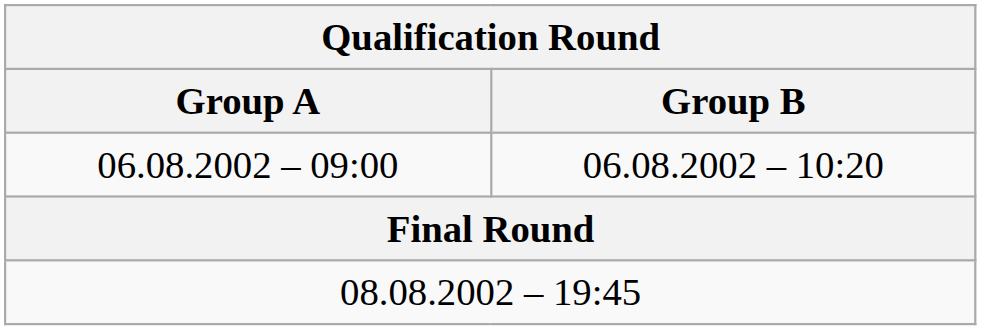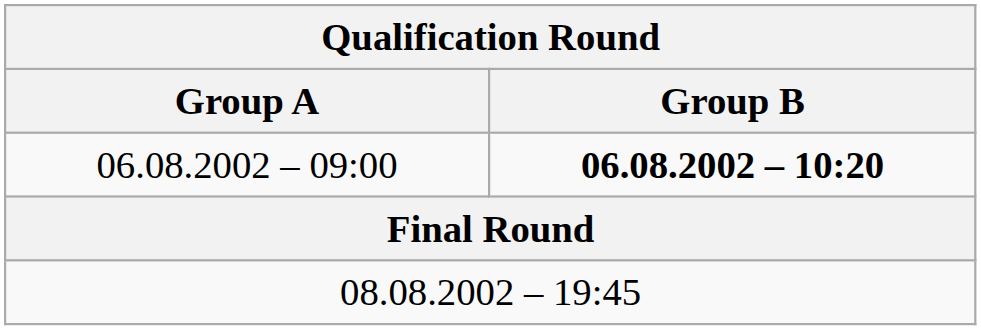06.08.2002 – 09:00 | Group B: normal -> bold
